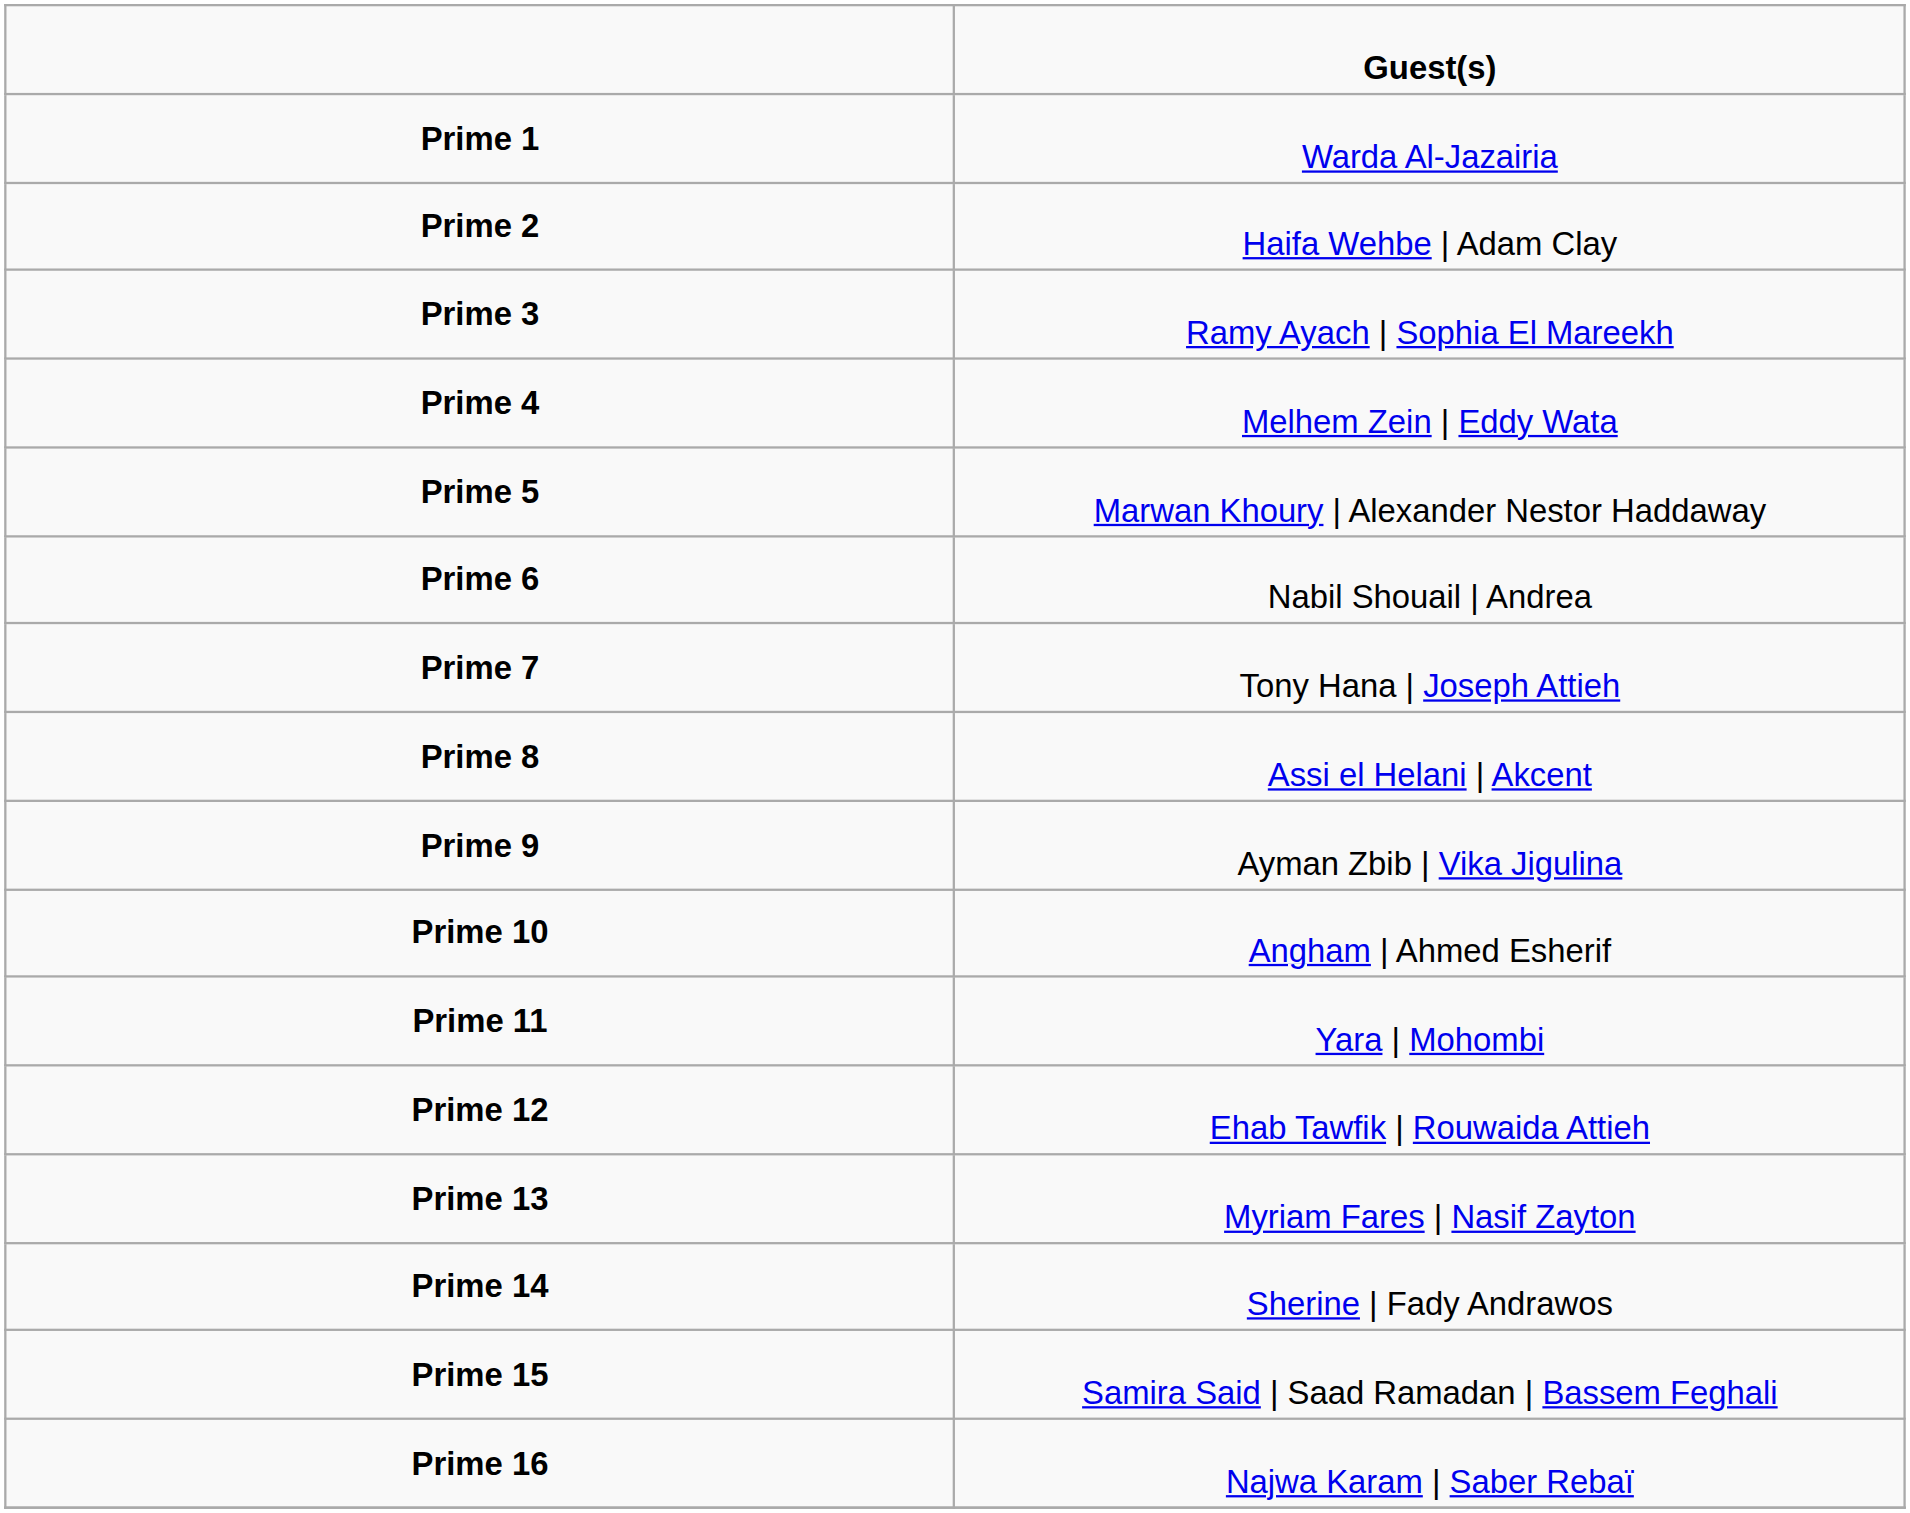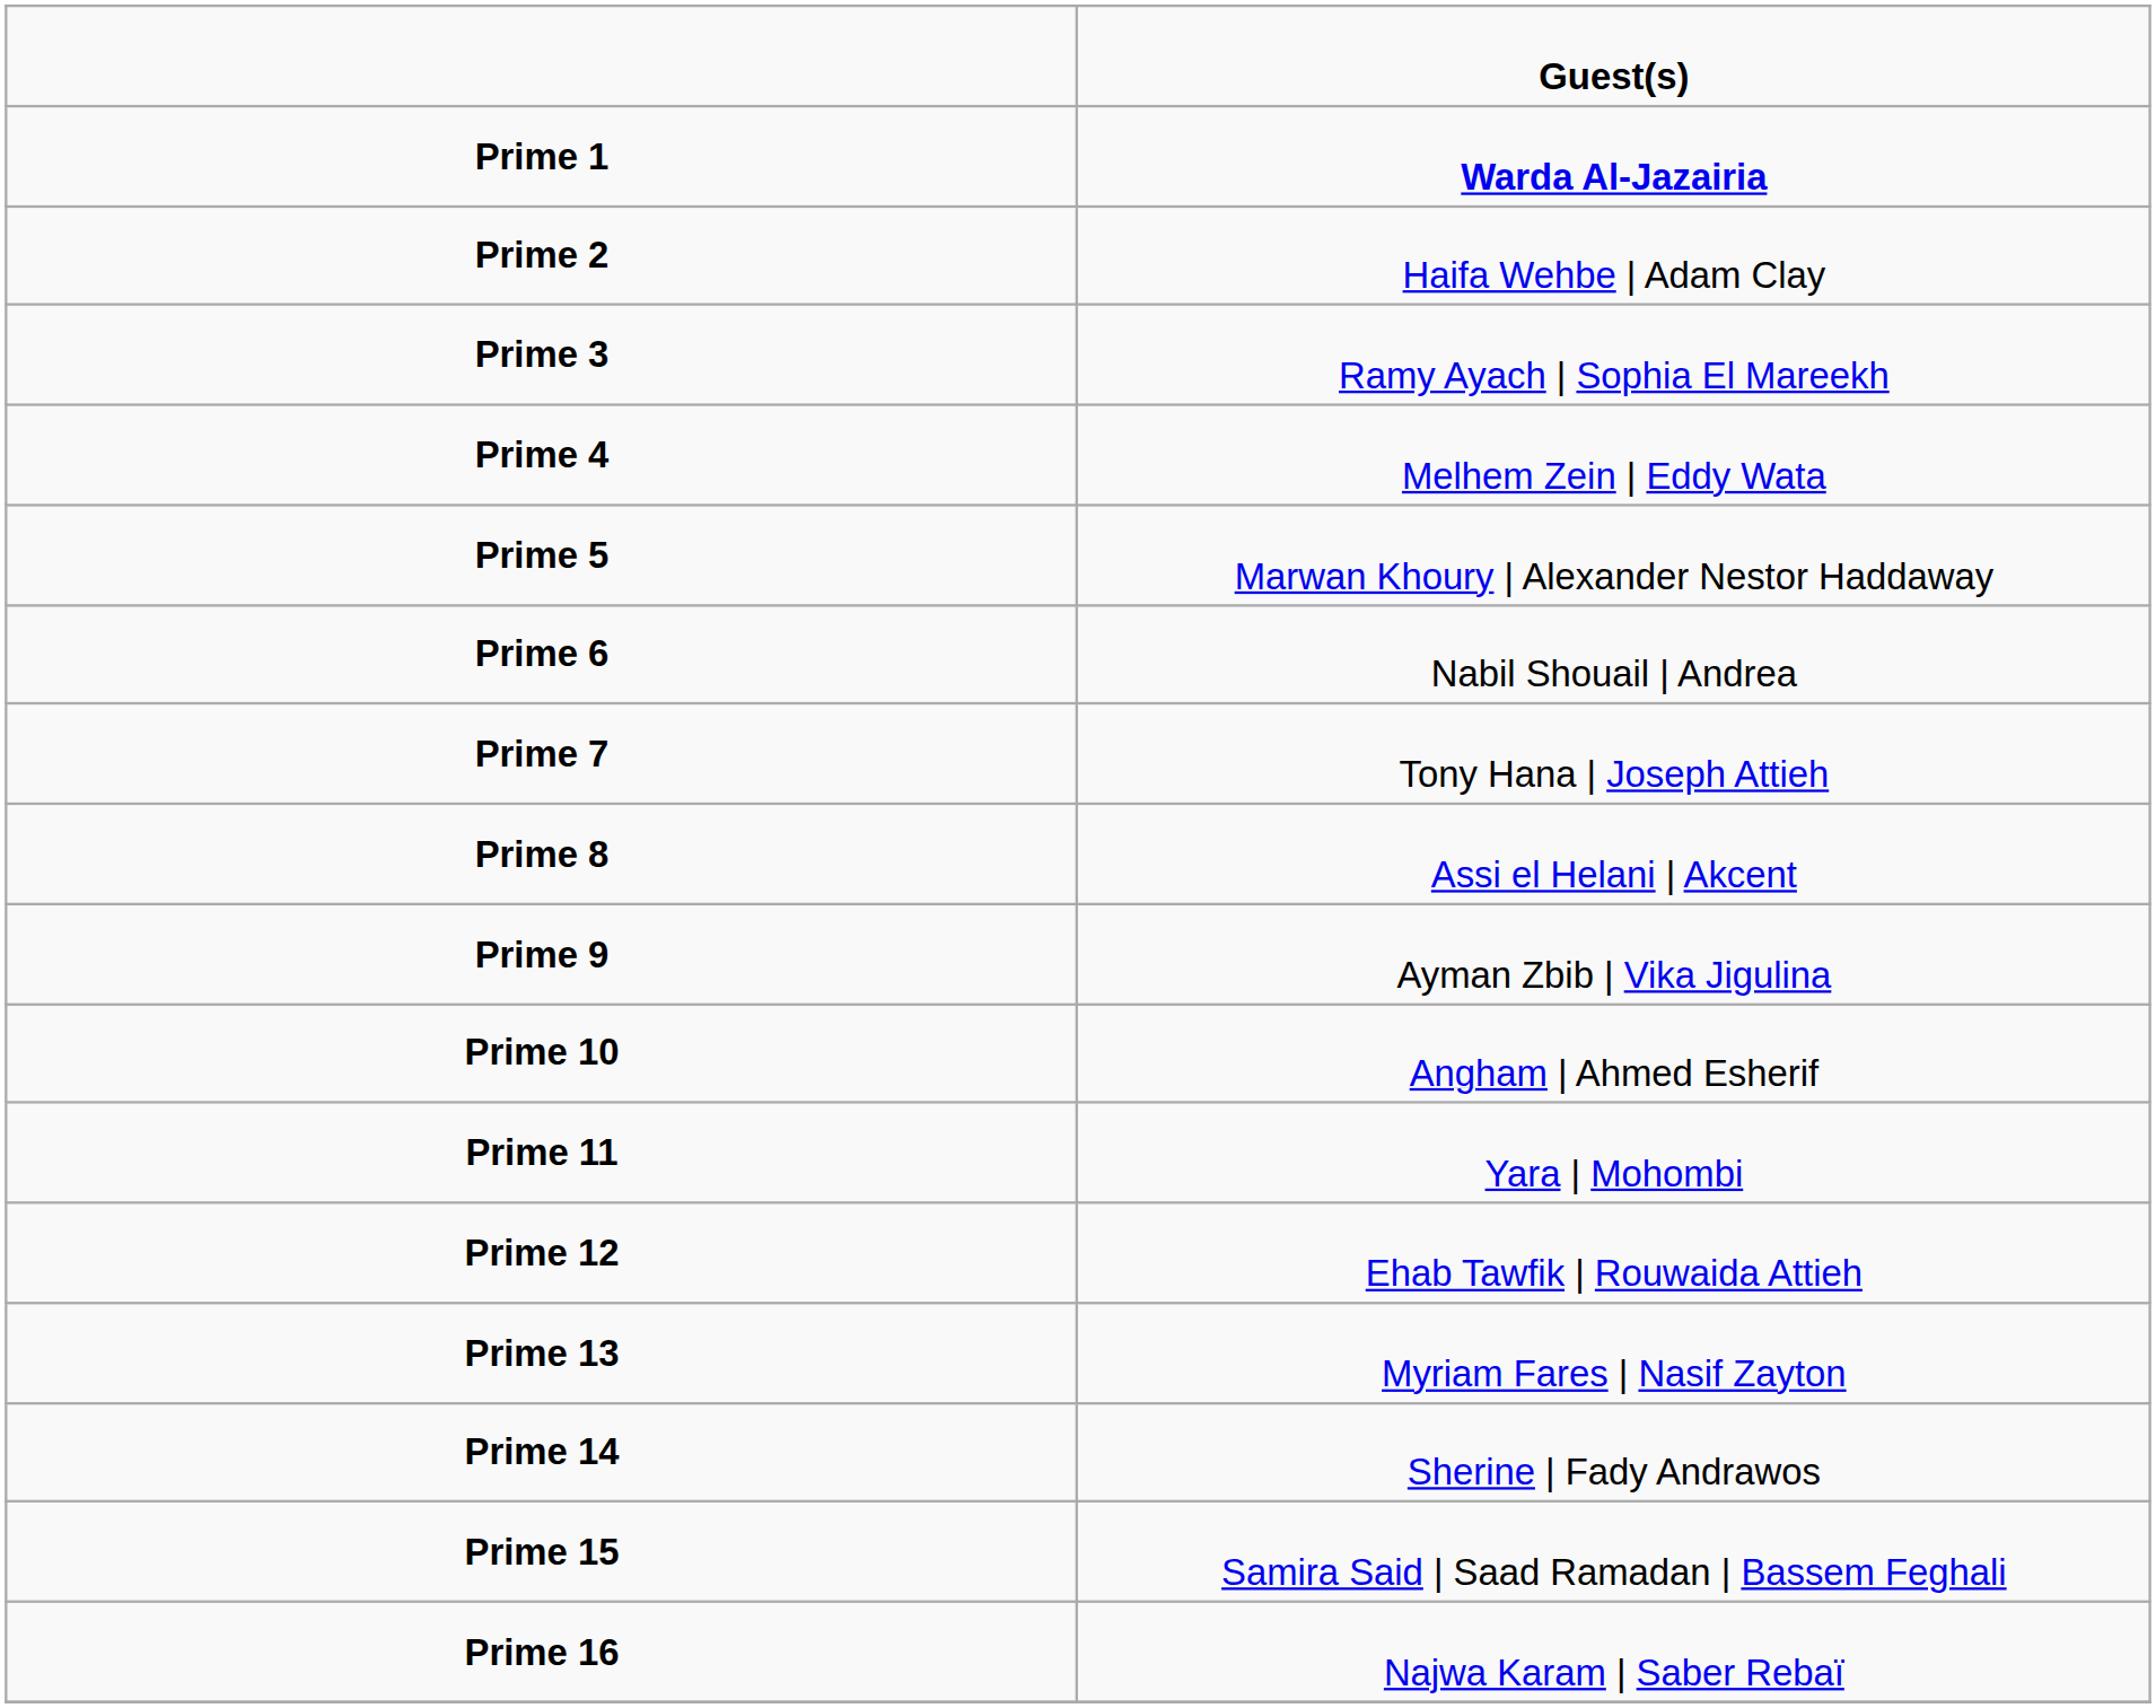Prime 1 | column 2: normal -> bold
